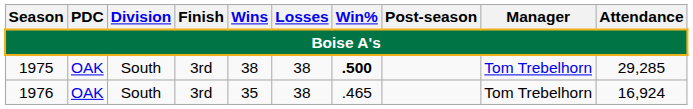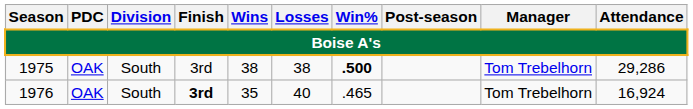1975 | Attendance: 29,285 -> 29,286
1976 | Finish: normal -> bold
1976 | Losses: 38 -> 40
